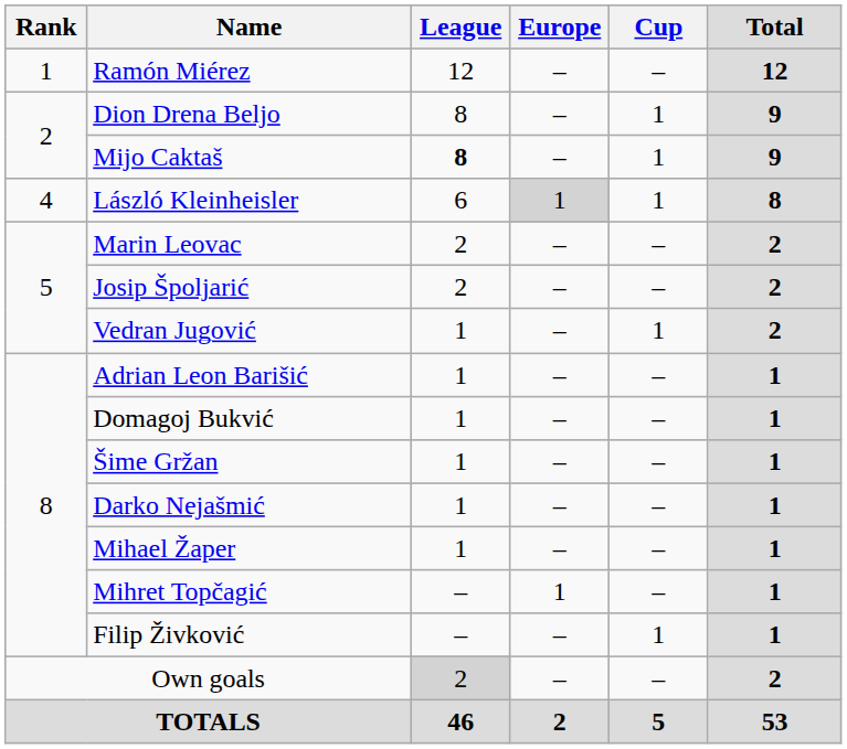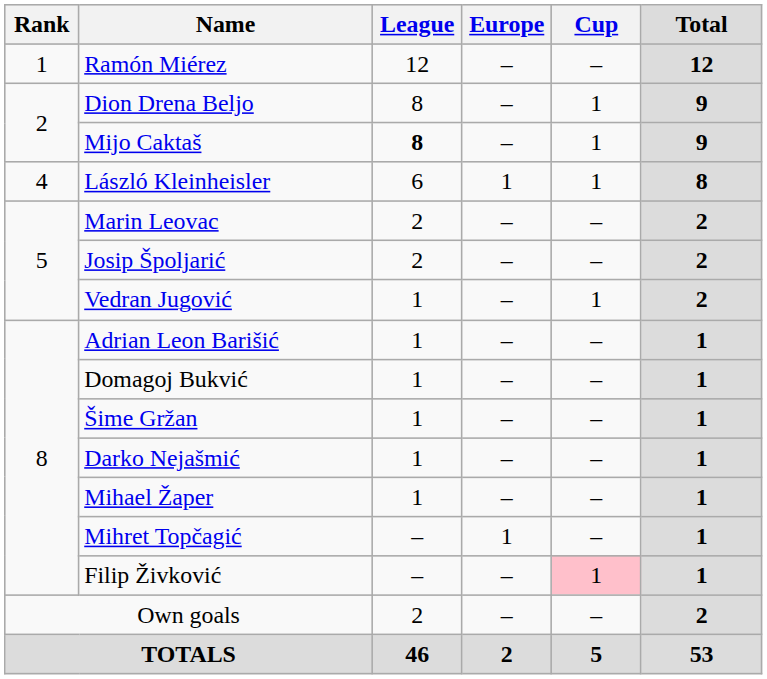László Kleinheisler | Europe: lightgrey background -> no background
Filip Živković | Cup: no background -> pink background
Own goals | League: lightgrey background -> no background
